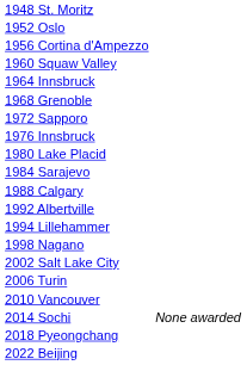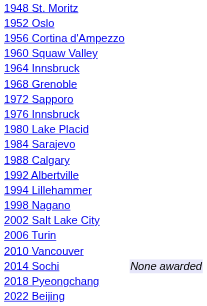2014 Sochi | column 2: no background -> lavender background
